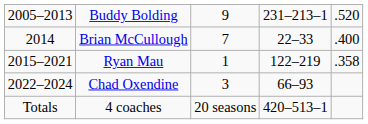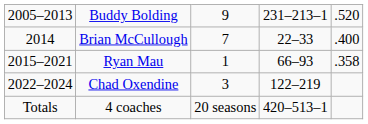Ryan Mau | column 4: 122–219 -> 66–93
Chad Oxendine | column 4: 66–93 -> 122–219
